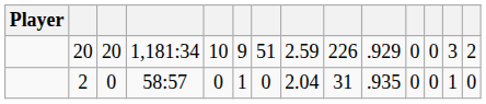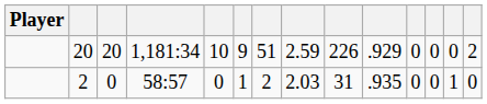row 2 | column 13: 3 -> 0
row 3 | column 7: 0 -> 2
row 3 | column 8: 2.04 -> 2.03
